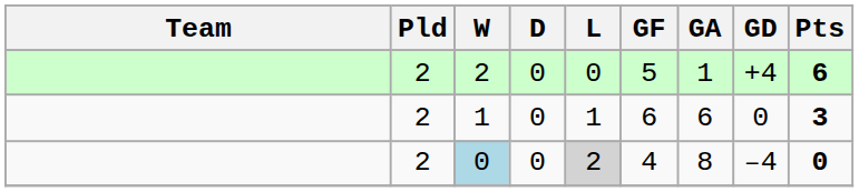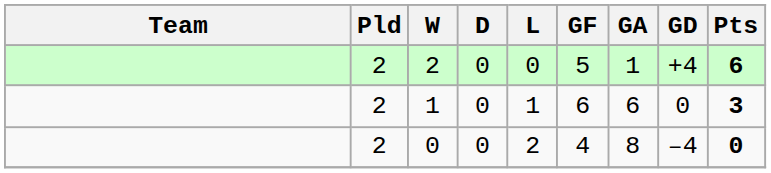row 4 | W: lightblue background -> no background
row 4 | L: lightgrey background -> no background
